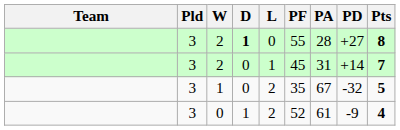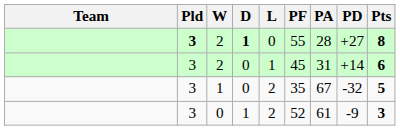row 2 | Pld: normal -> bold
row 3 | Pts: 7 -> 6
row 5 | Pts: 4 -> 3
